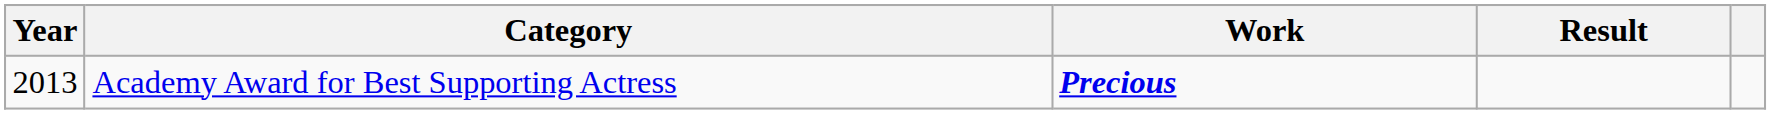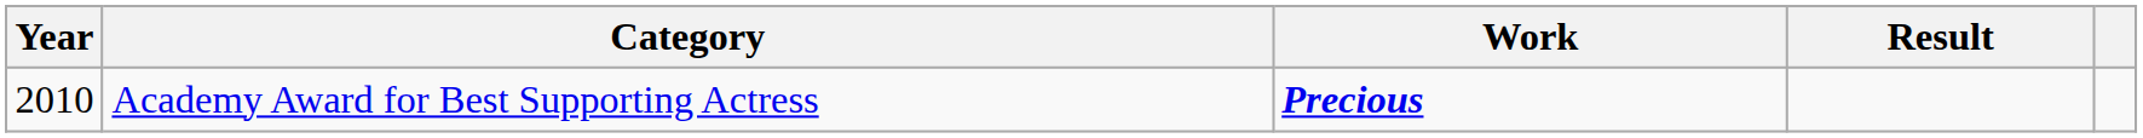Academy Award for Best Supporting Actress | Year: 2013 -> 2010
